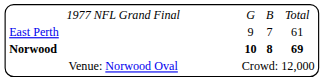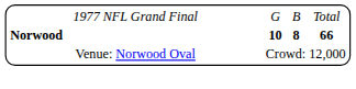- row: East Perth | 9 | 7 | 61
Norwood | column 4: 69 -> 66
